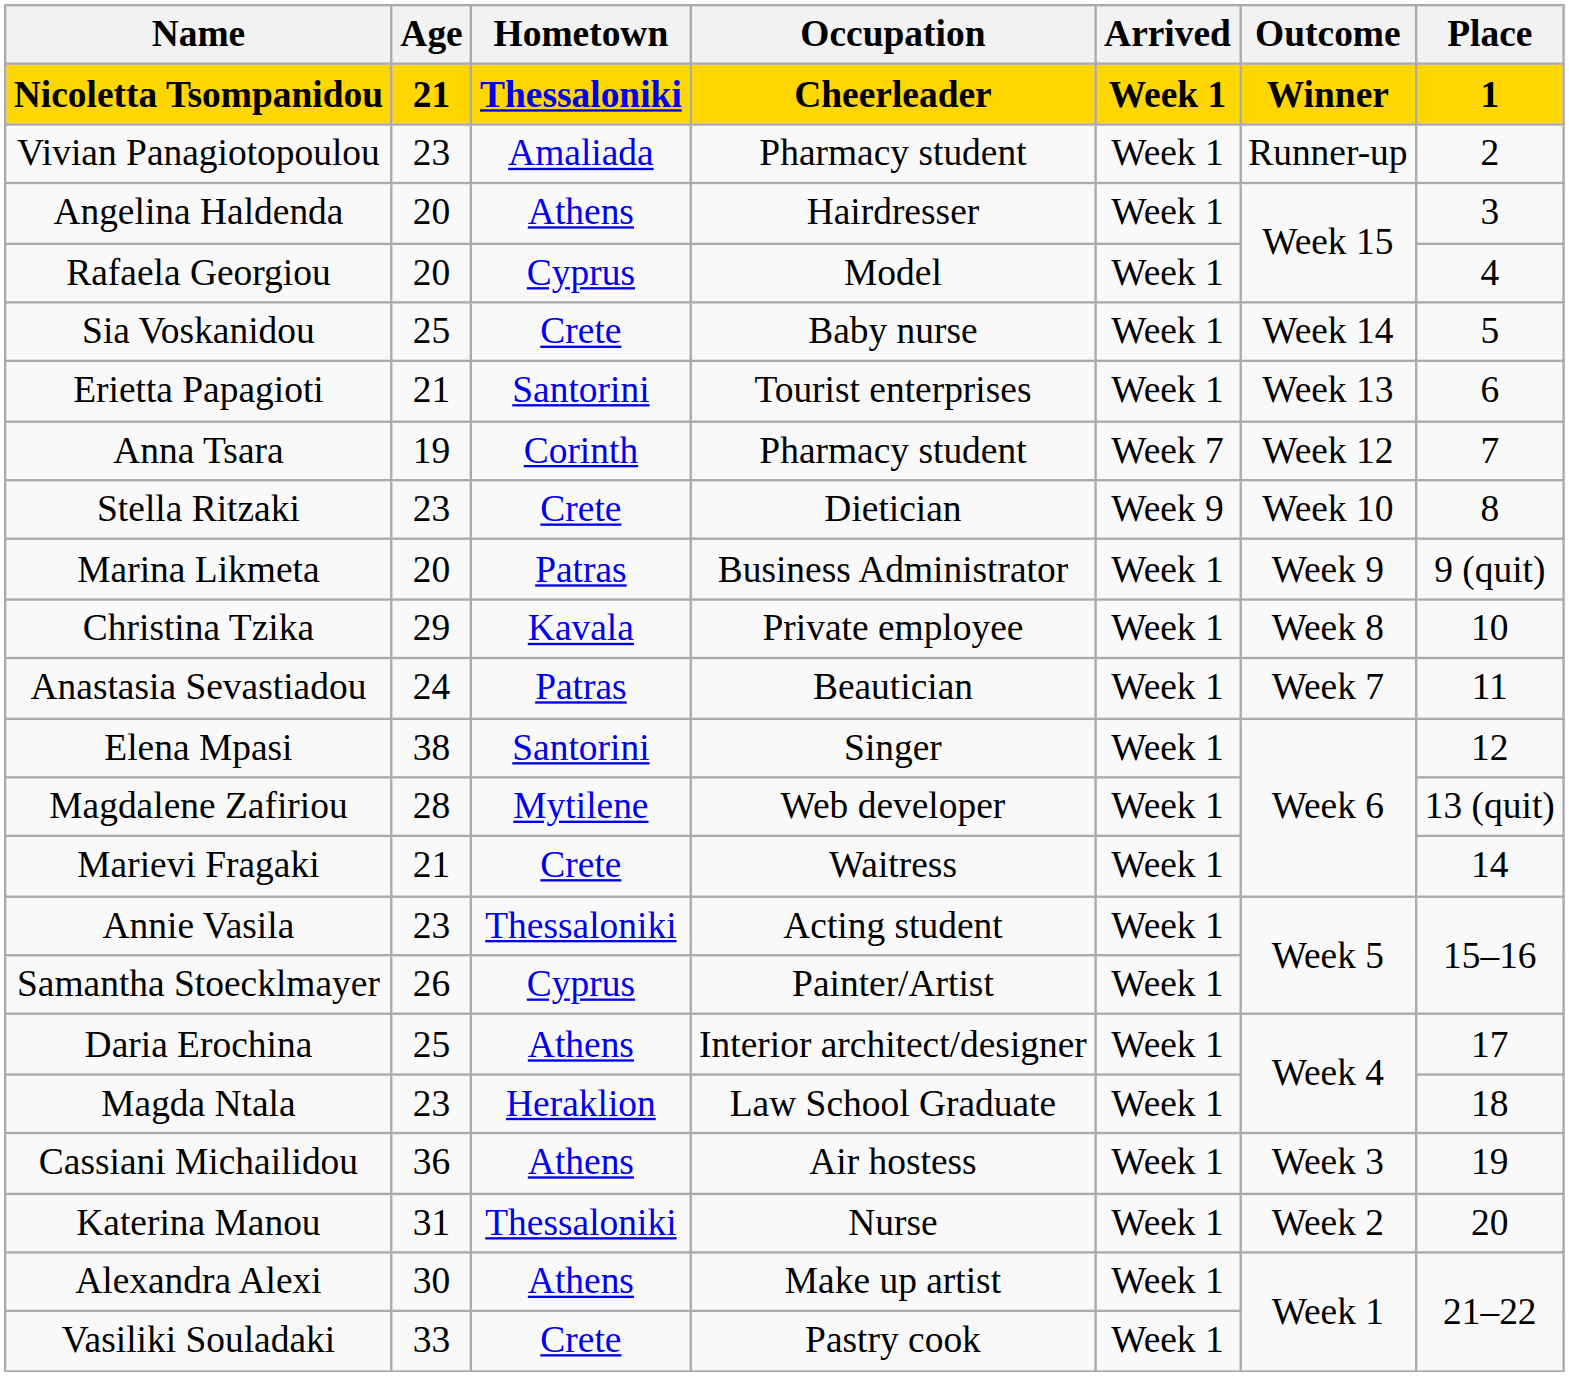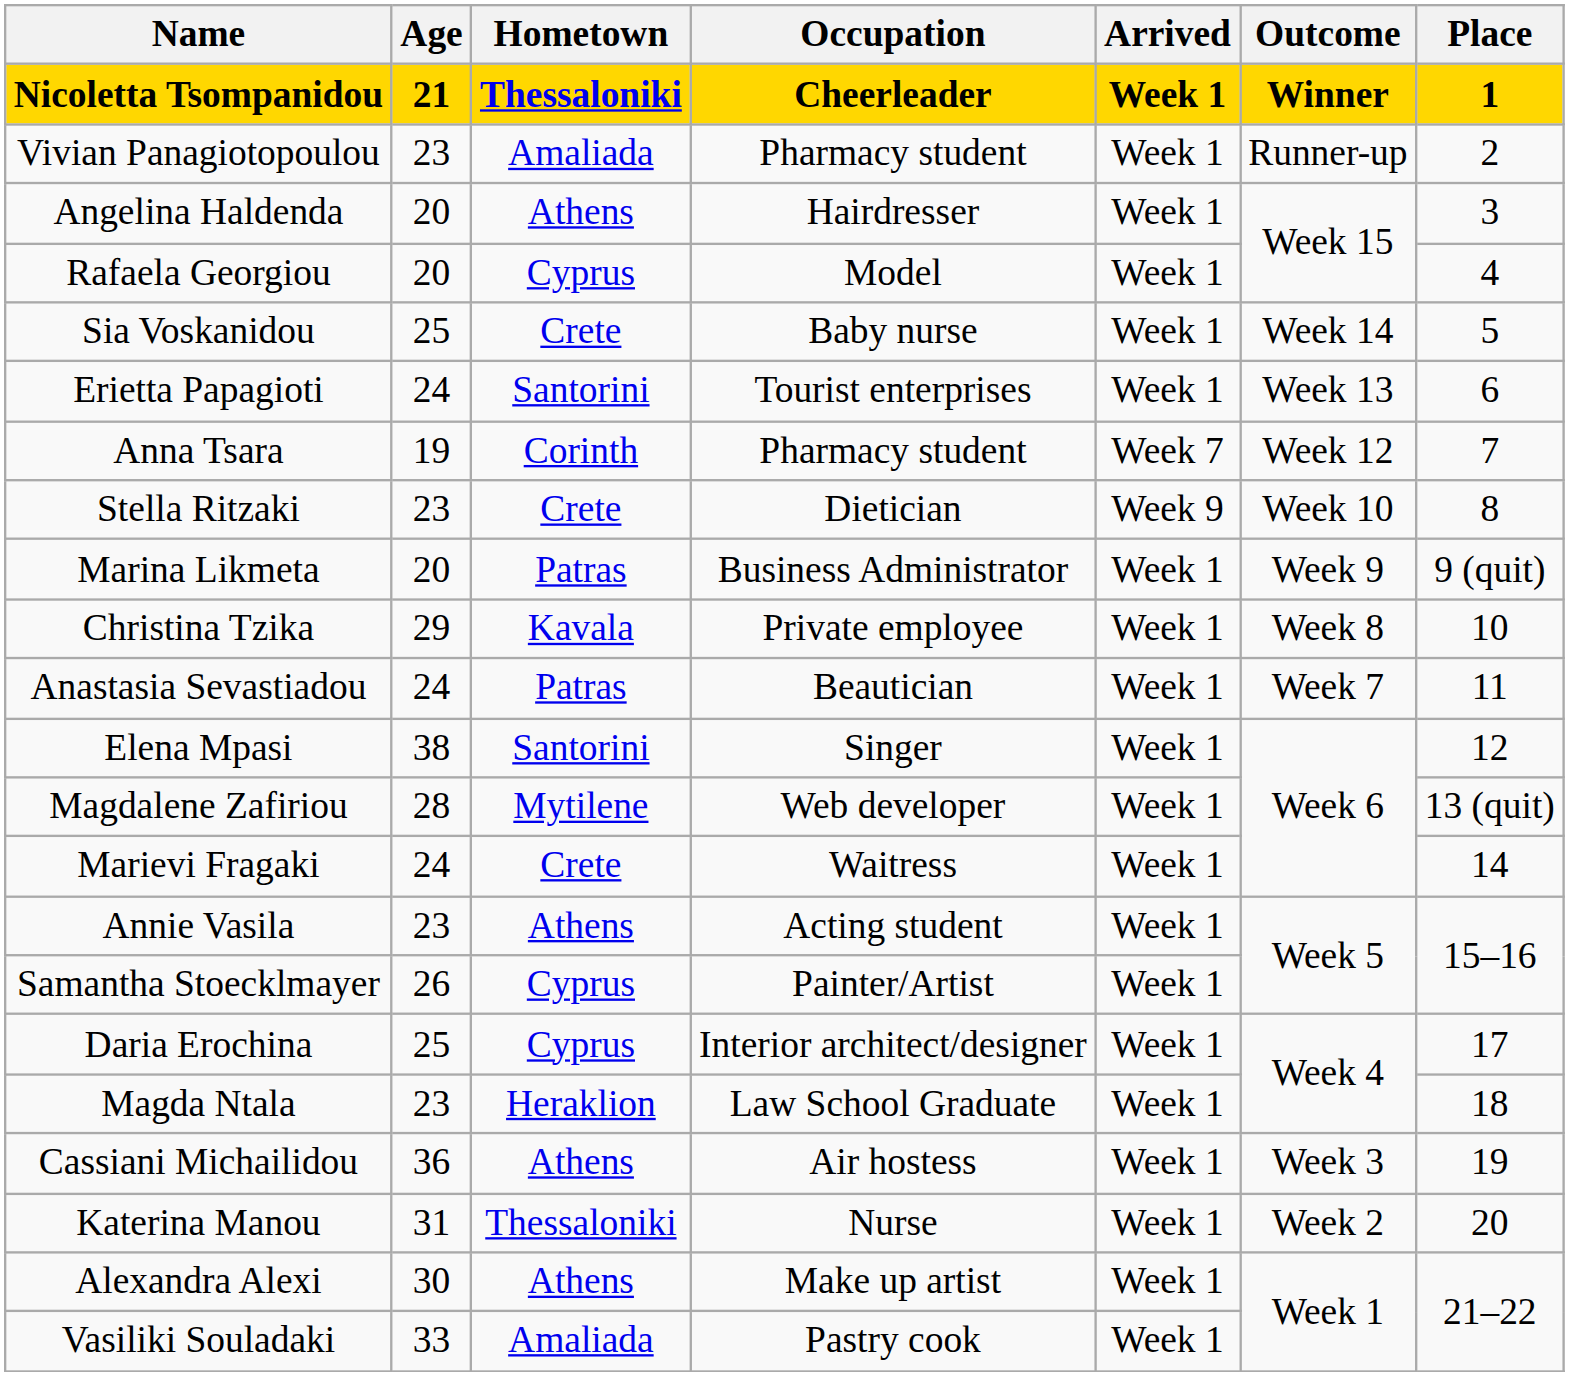Erietta Papagioti | Age: 21 -> 24
Marievi Fragaki | Age: 21 -> 24
Annie Vasila | Hometown: Thessaloniki -> Athens
Daria Erochina | Hometown: Athens -> Cyprus
Vasiliki Souladaki | Hometown: Crete -> Amaliada
